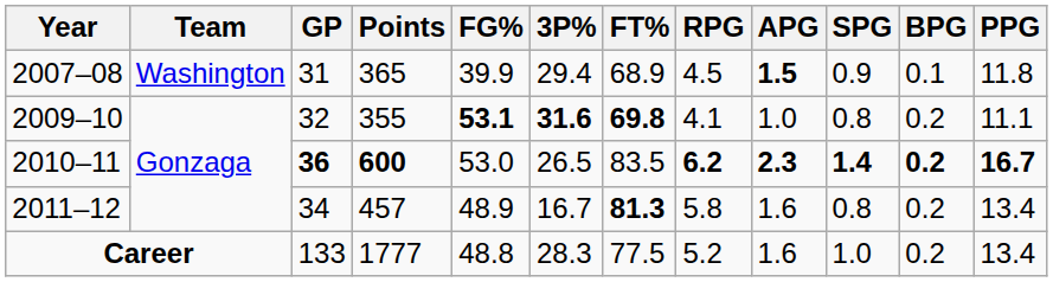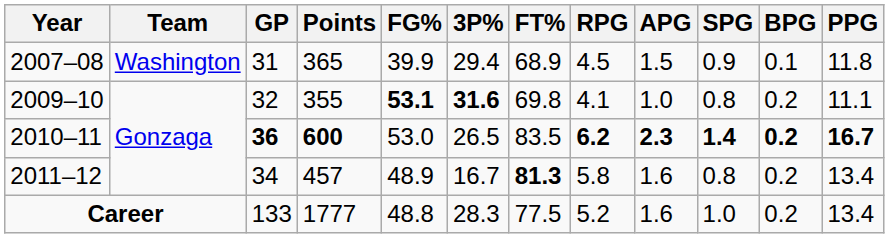2007–08 | APG: bold -> normal
2009–10 | FT%: bold -> normal
